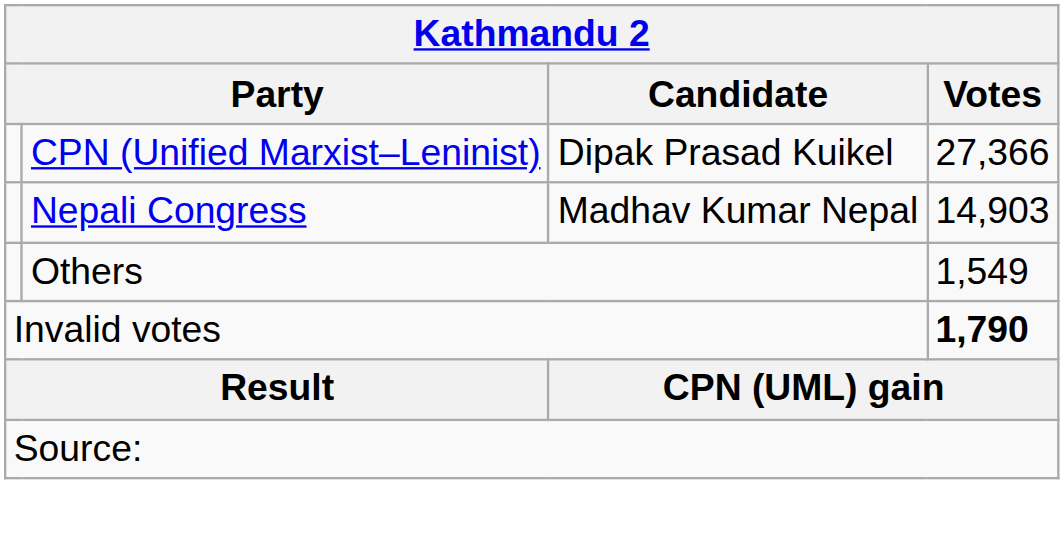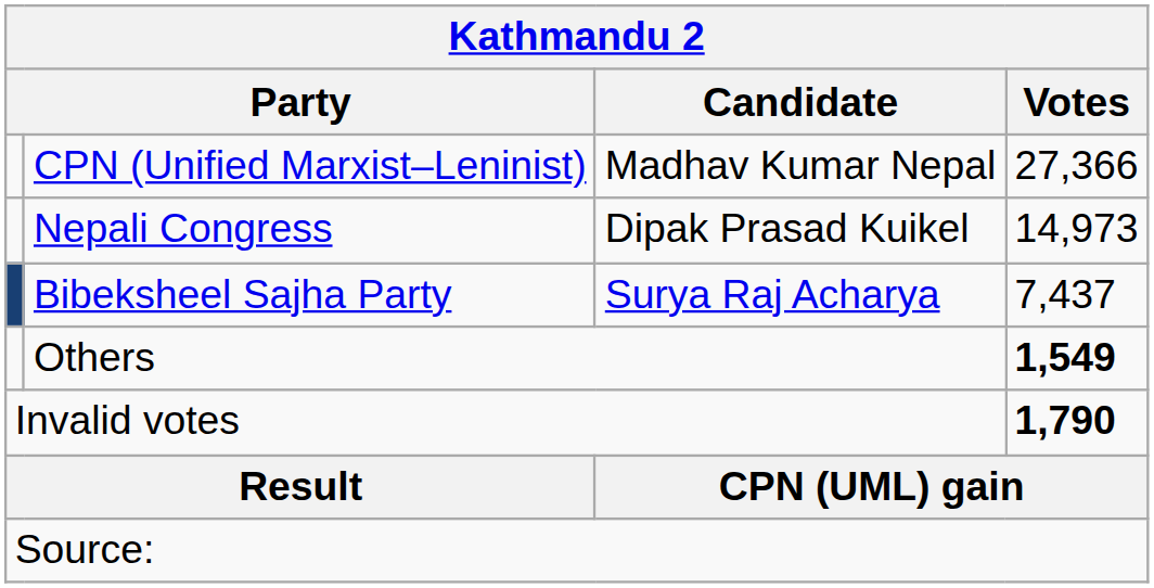CPN (Unified Marxist–Leninist) | Candidate: Dipak Prasad Kuikel -> Madhav Kumar Nepal
Nepali Congress | Candidate: Madhav Kumar Nepal -> Dipak Prasad Kuikel
Nepali Congress | Votes: 14,903 -> 14,973
+ row: Bibeksheel Sajha Party | Surya Raj Acharya | 7,437
Others | Votes: normal -> bold
